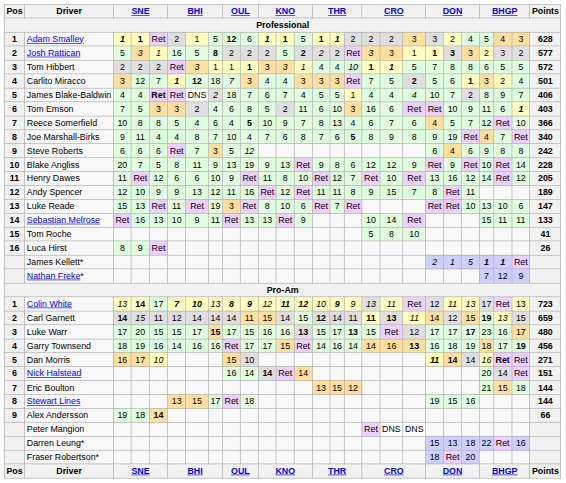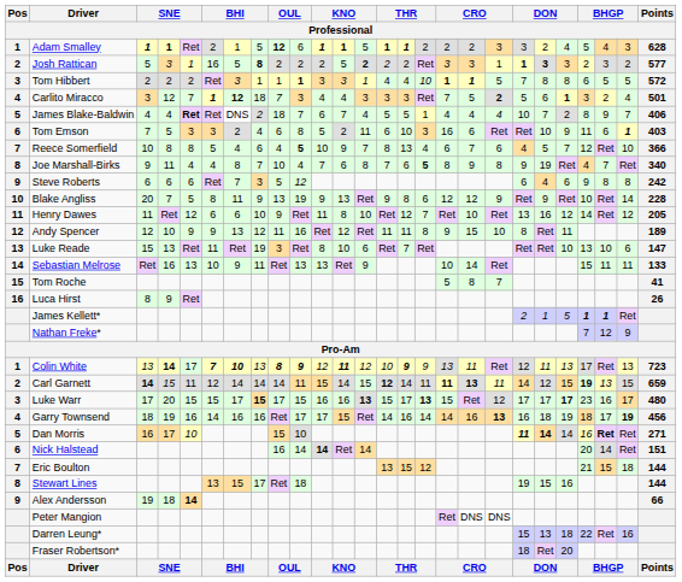Andy Spencer | column 19: 7 -> 10
Tom Roche | column 19: 10 -> 7
Colin White | column 13: bold -> normal
